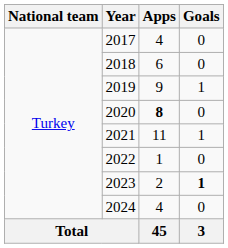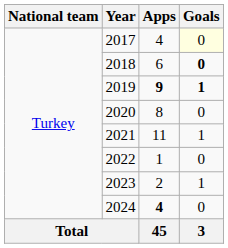2017 | Goals: no background -> lightyellow background
2018 | Goals: normal -> bold
2019 | Apps: normal -> bold
2019 | Goals: normal -> bold
2020 | Apps: bold -> normal
2023 | Goals: bold -> normal
2024 | Apps: normal -> bold
